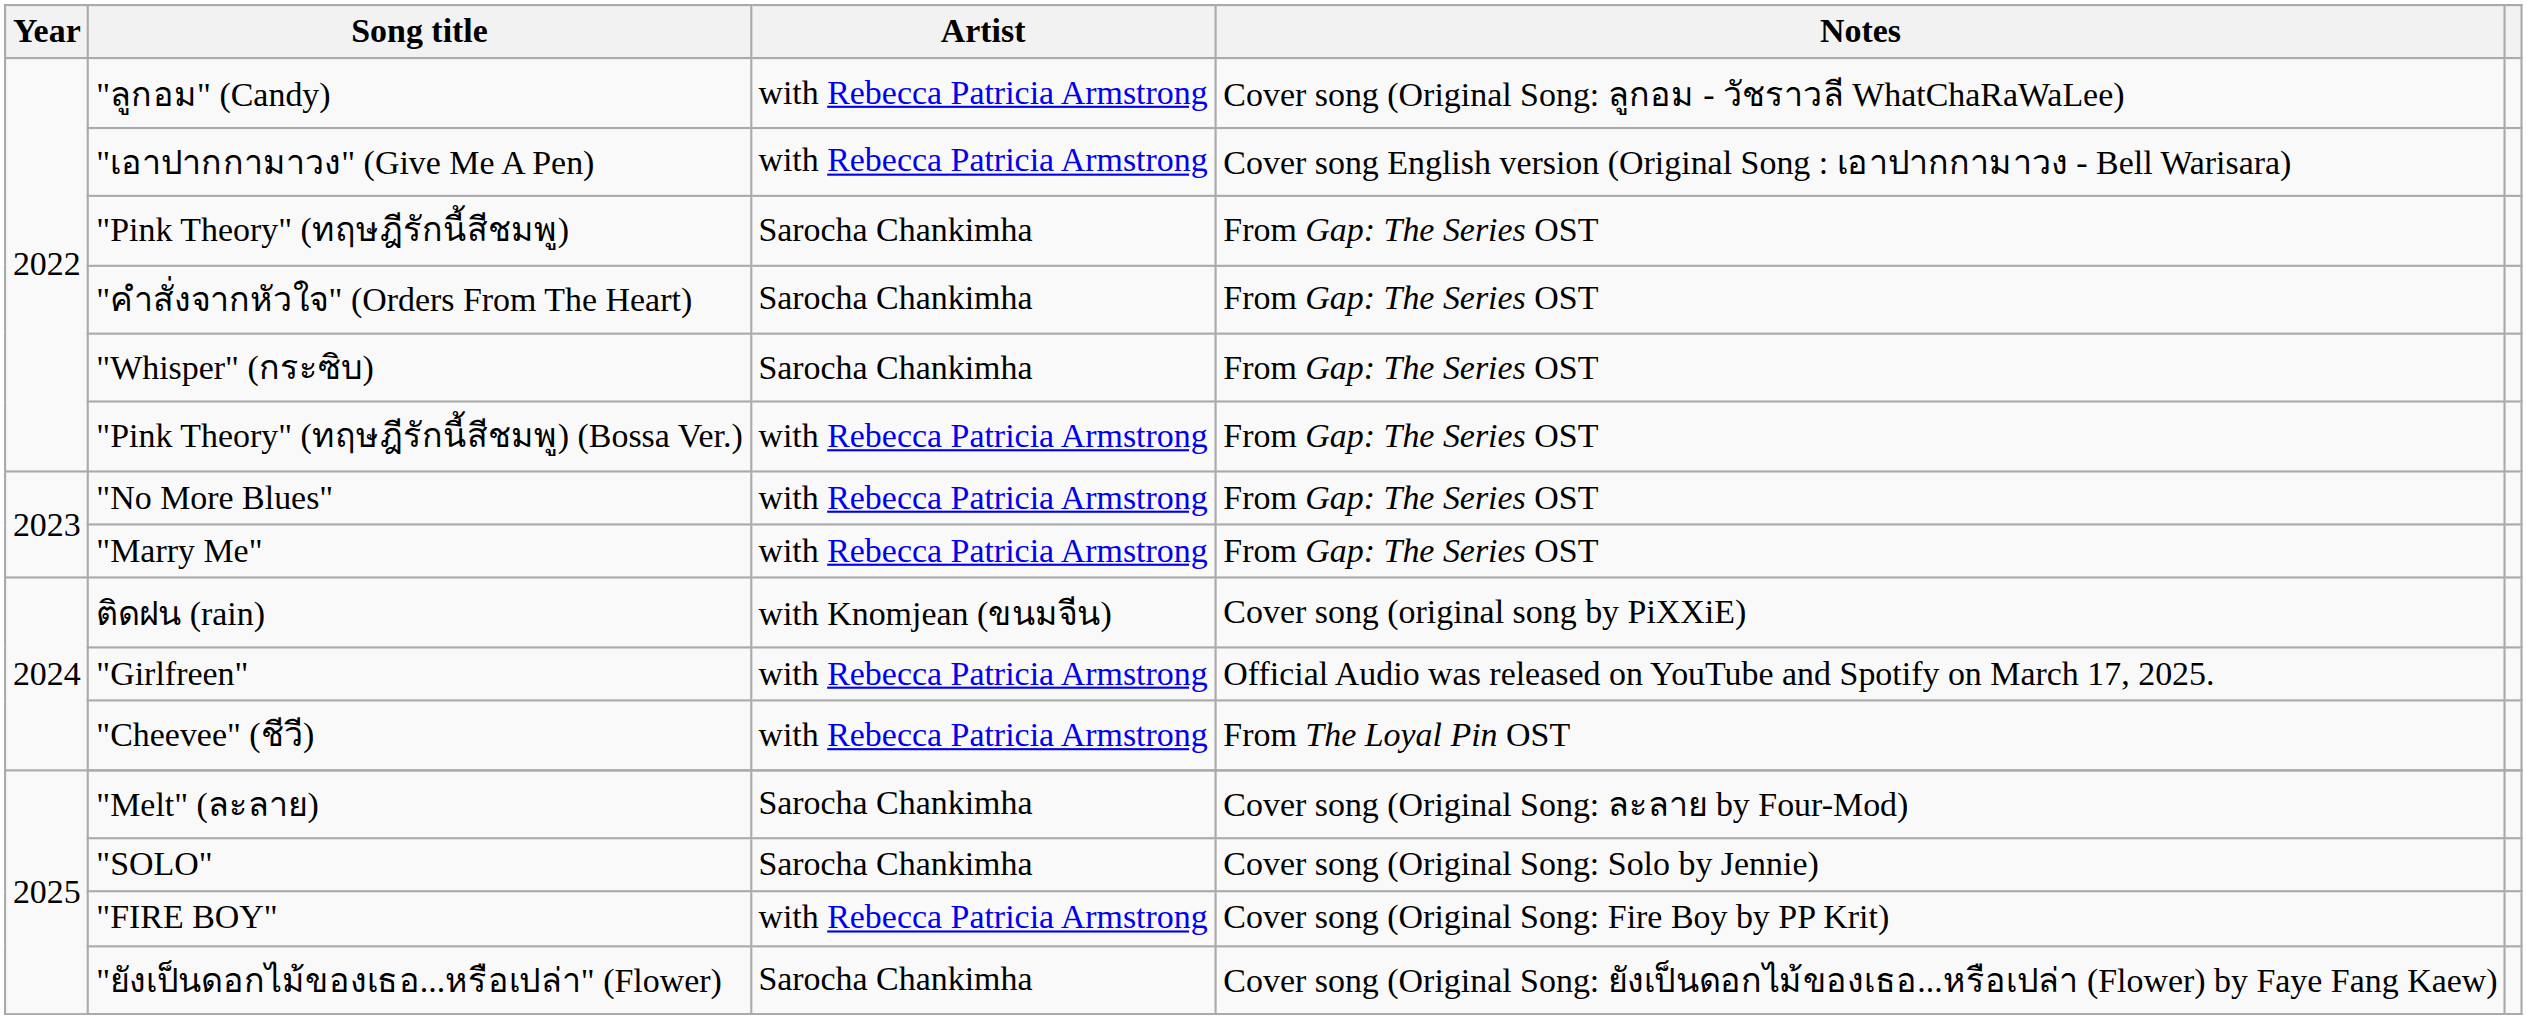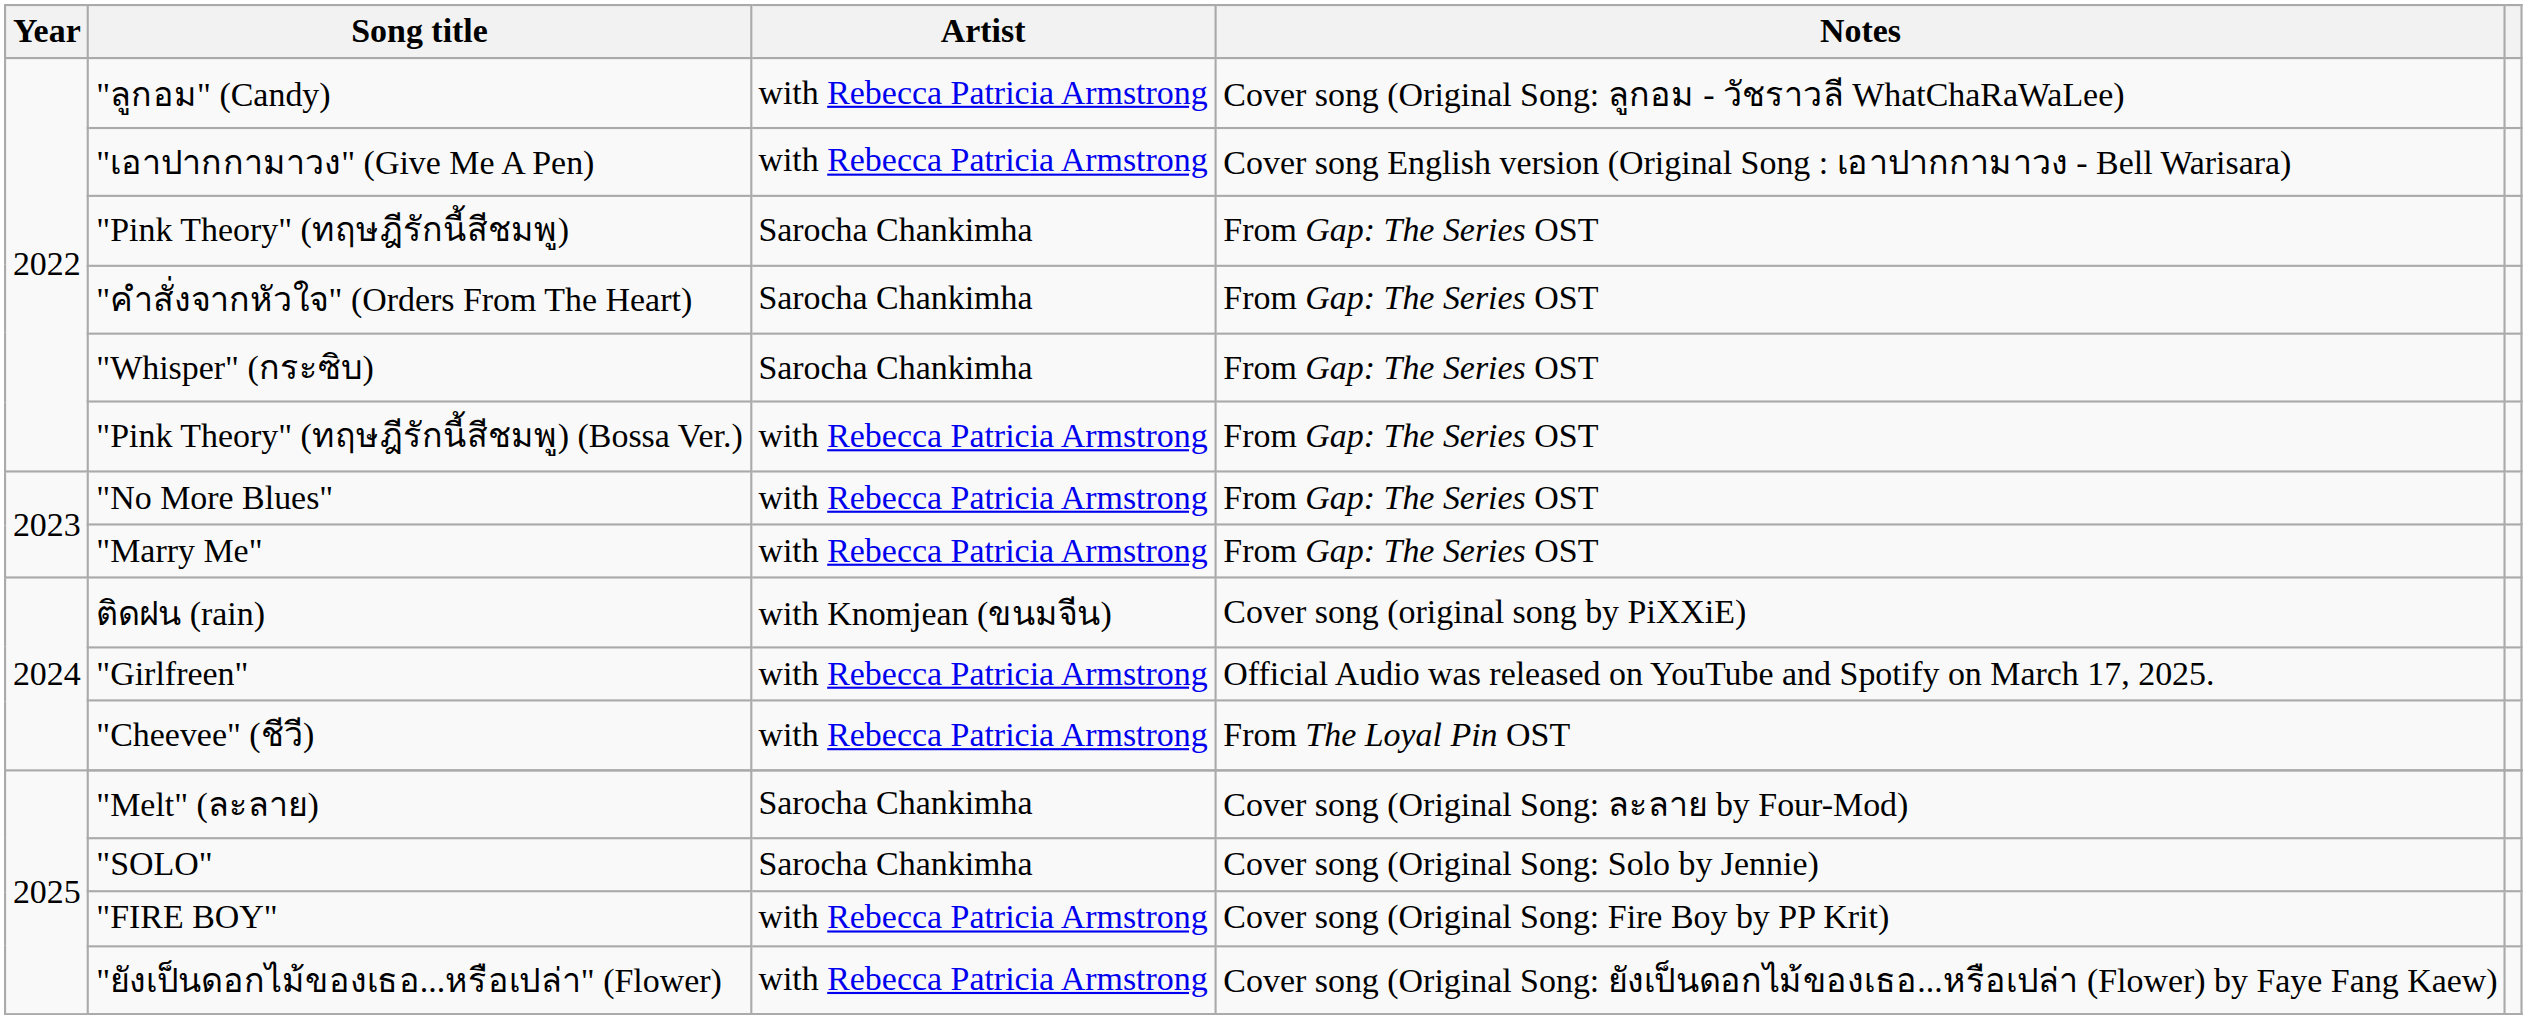"ยังเป็นดอกไม้ของเธอ...หรือเปล่า" (Flower) | Artist: Sarocha Chankimha -> with Rebecca Patricia Armstrong
